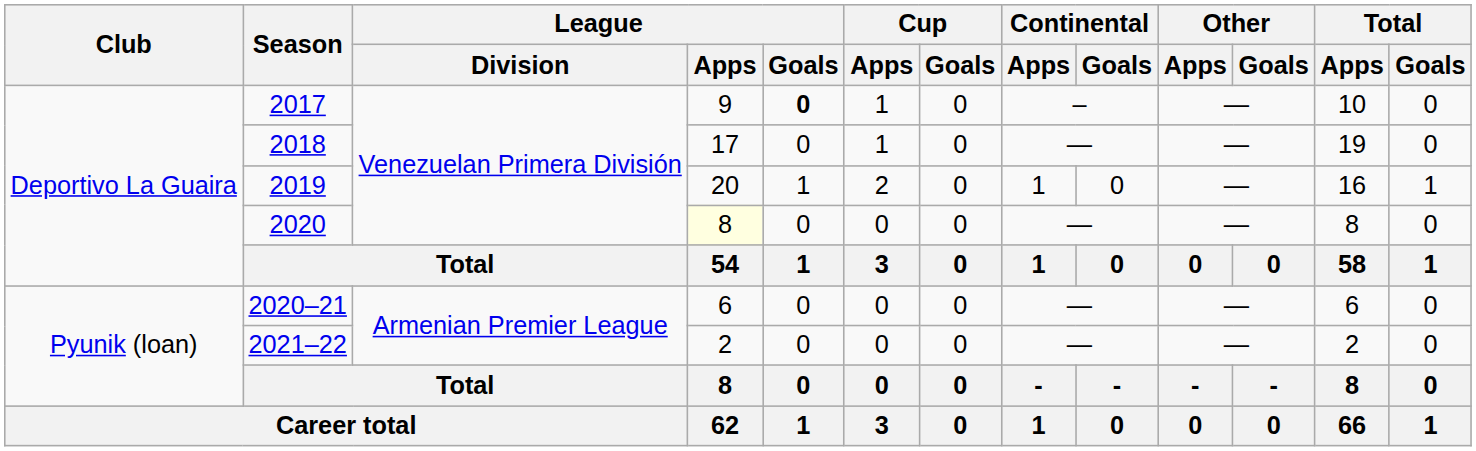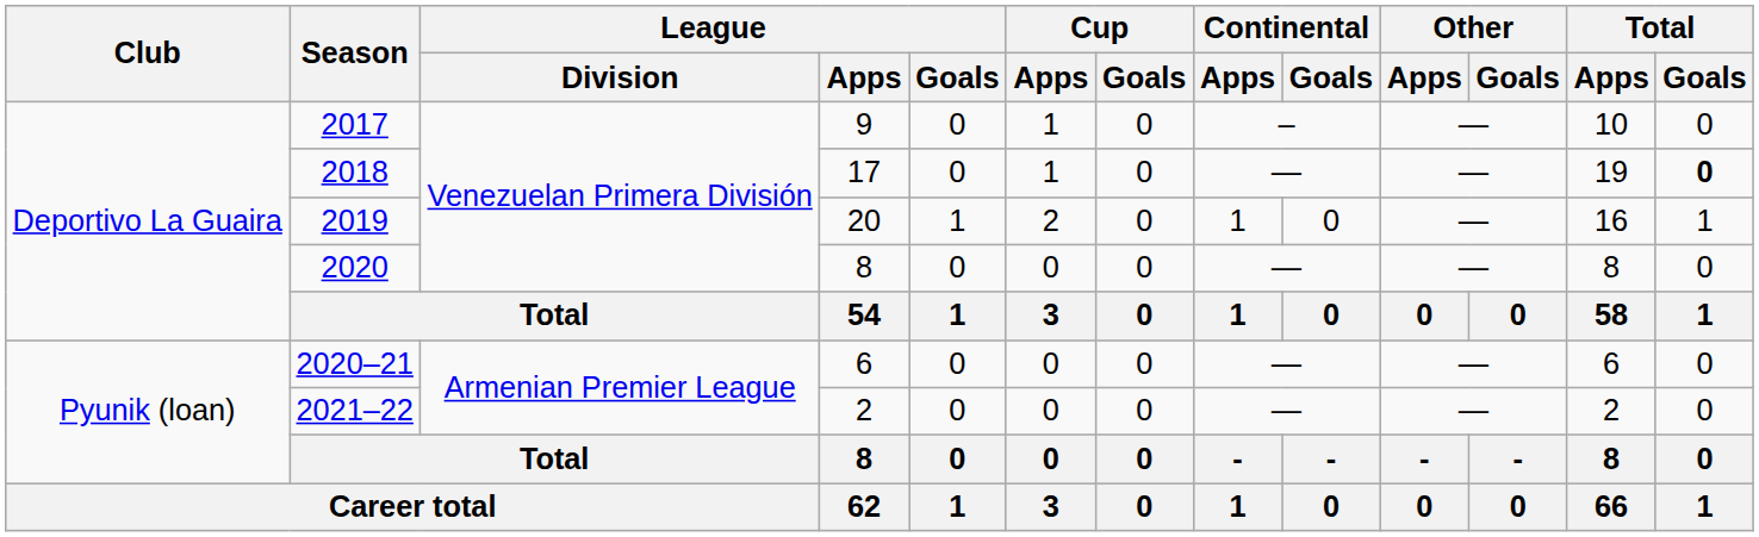2017 | League / Goals: bold -> normal
2018 | Total / Goals: normal -> bold
2020 | League / Apps: lightyellow background -> no background
